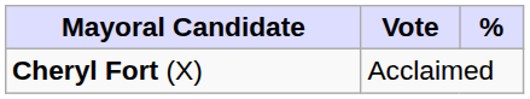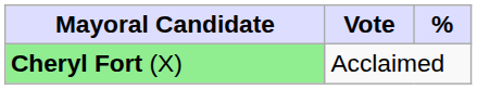Cheryl Fort (X) | Mayoral Candidate: no background -> lightgreen background
